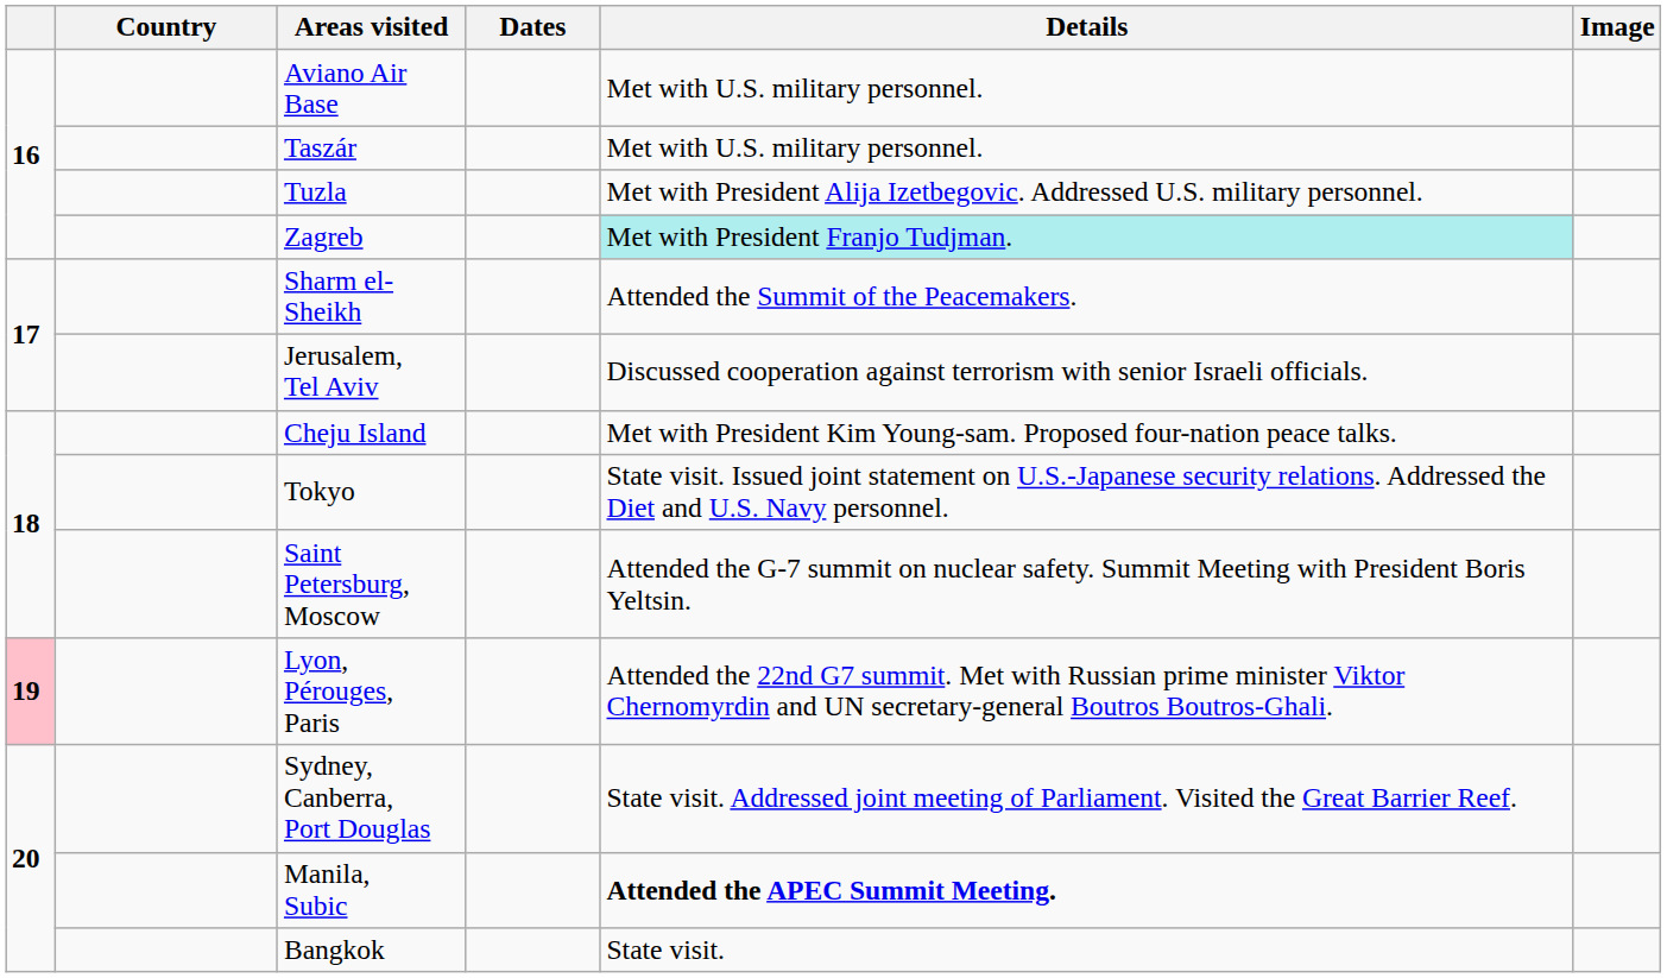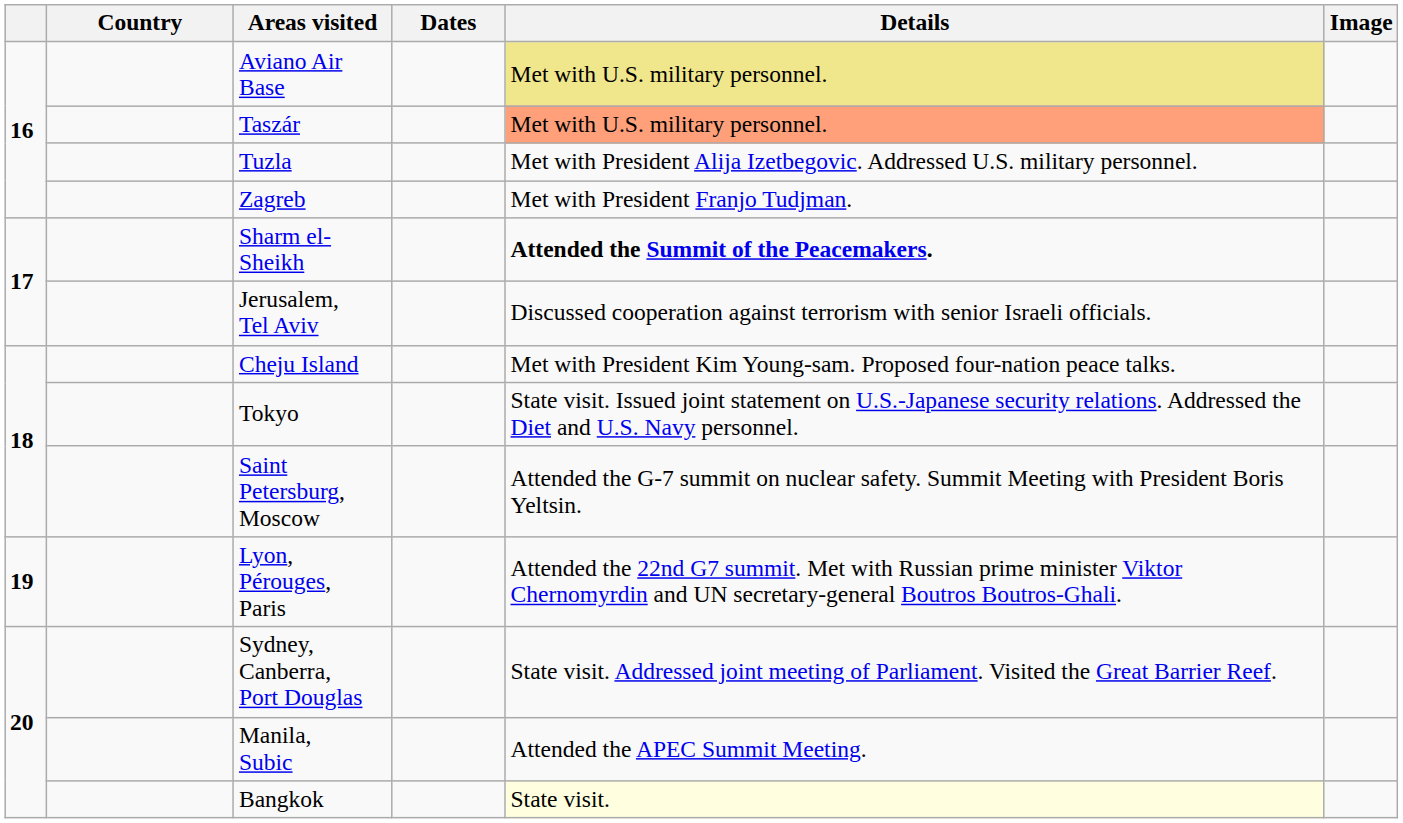Aviano Air Base | Details: no background -> khaki background
Taszár | Details: no background -> lightsalmon background
Zagreb | Details: paleturquoise background -> no background
Sharm el-Sheikh | Details: normal -> bold
Lyon, Pérouges, Paris | column 1: pink background -> no background
Manila, Subic | Details: bold -> normal
Bangkok | Details: no background -> lightyellow background
